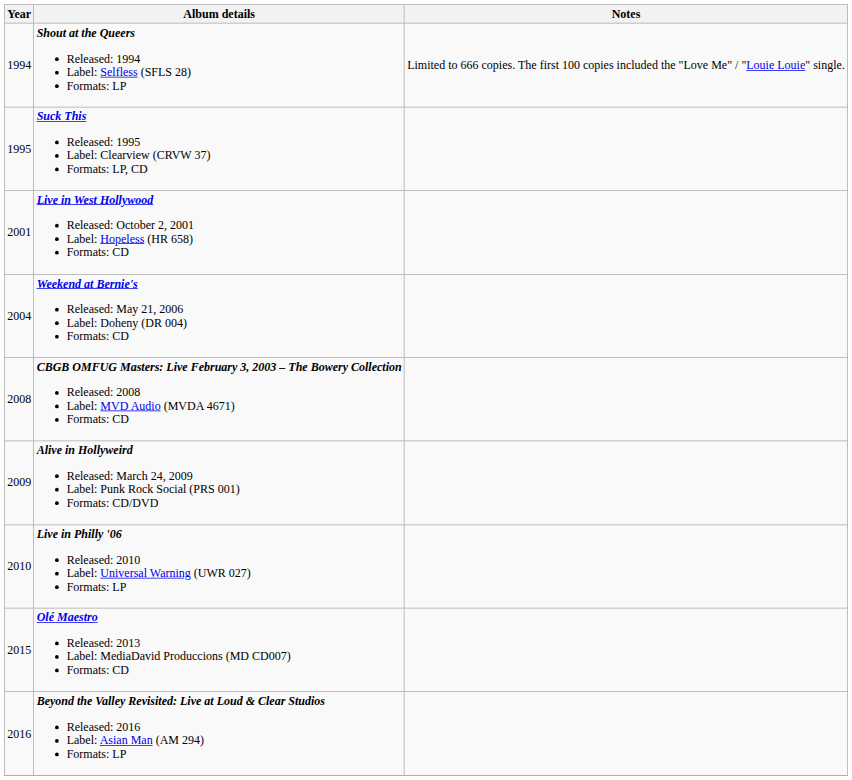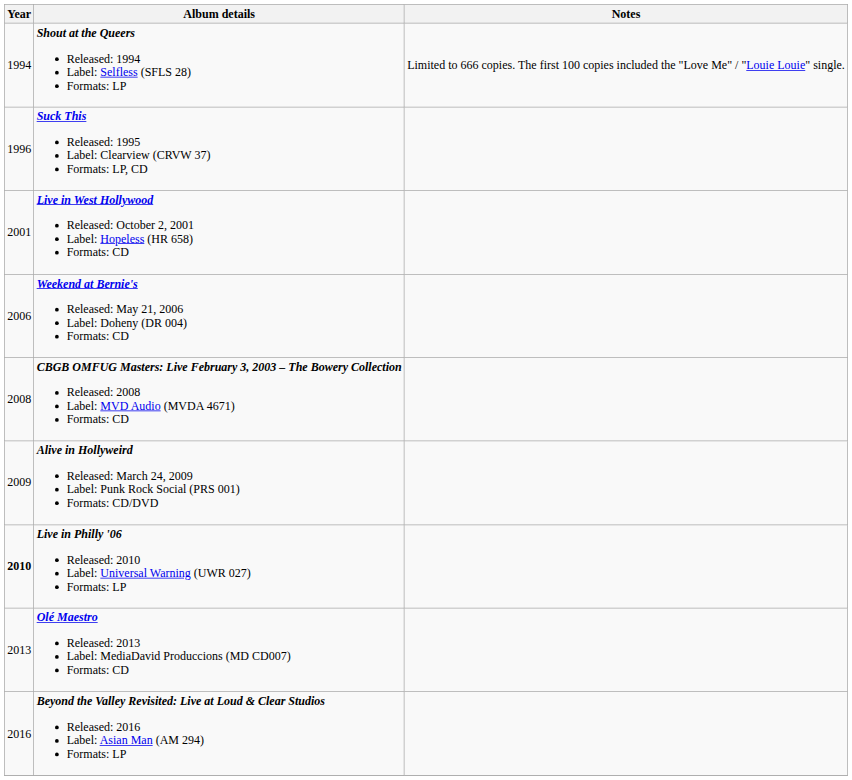row 3 | Year: 1995 -> 1996
row 5 | Year: 2004 -> 2006
row 8 | Year: normal -> bold
row 9 | Year: 2015 -> 2013
